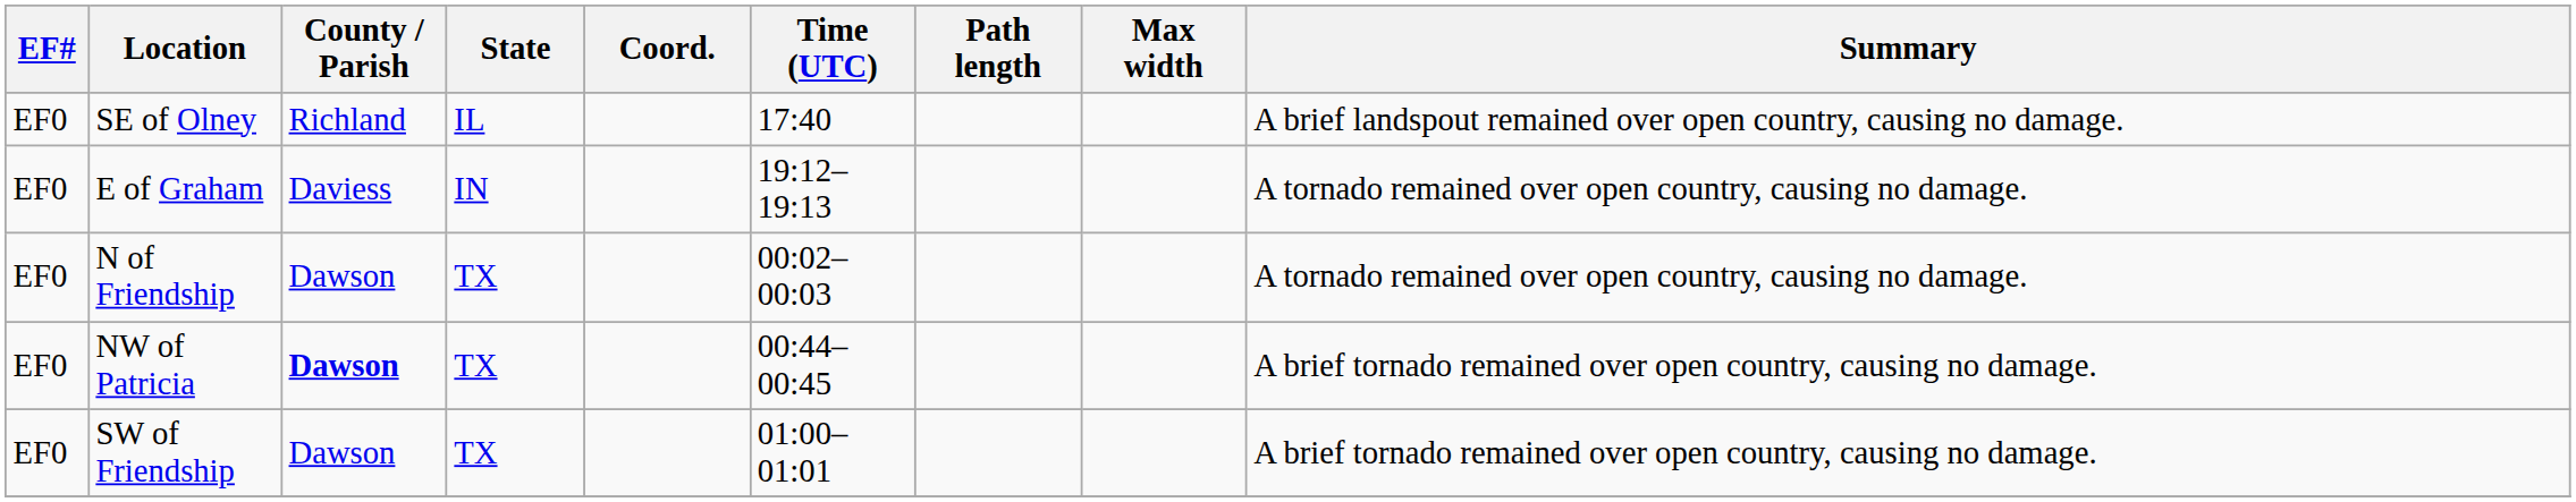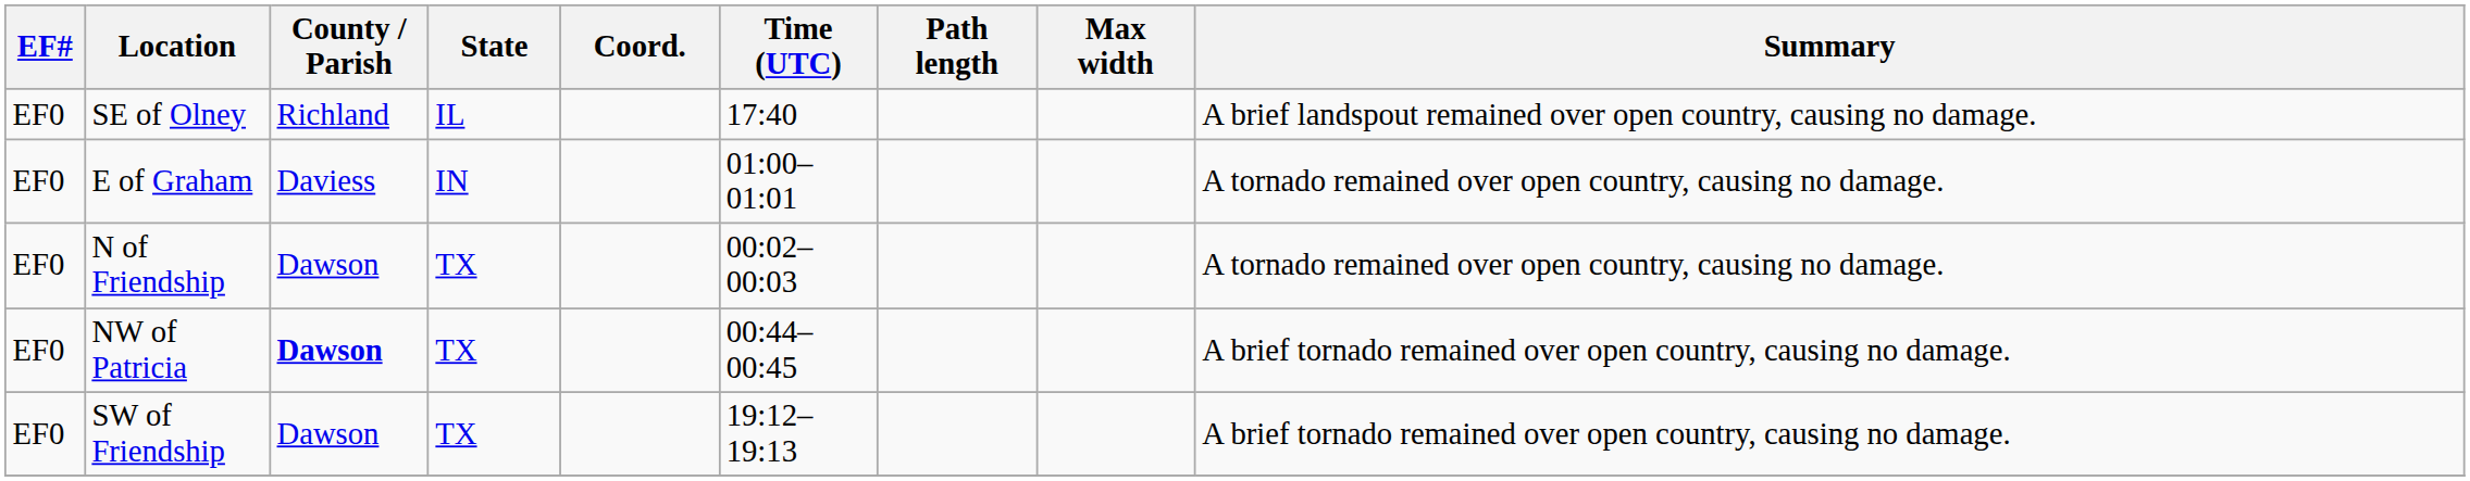E of Graham | Time (UTC): 19:12–19:13 -> 01:00–01:01
SW of Friendship | Time (UTC): 01:00–01:01 -> 19:12–19:13
